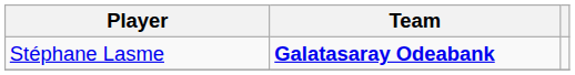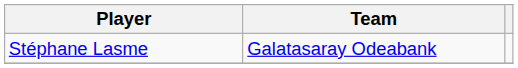Stéphane Lasme | Team: bold -> normal
